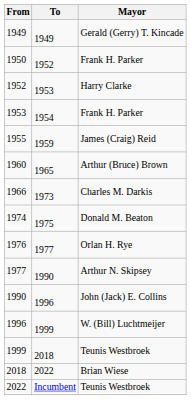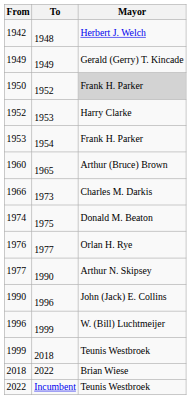+ row: 1942 | 1948 | Herbert J. Welch
1950 | Mayor: no background -> lightgrey background
- row: 1955 | 1959 | James (Craig) Reid
